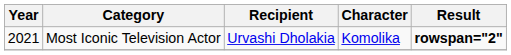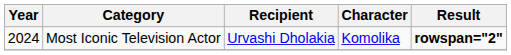Most Iconic Television Actor | Year: 2021 -> 2024
